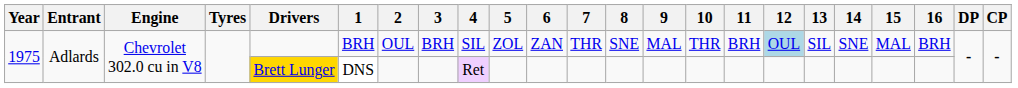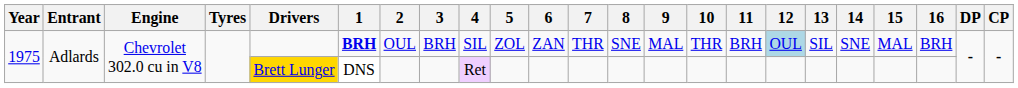row 2 | 1: normal -> bold
